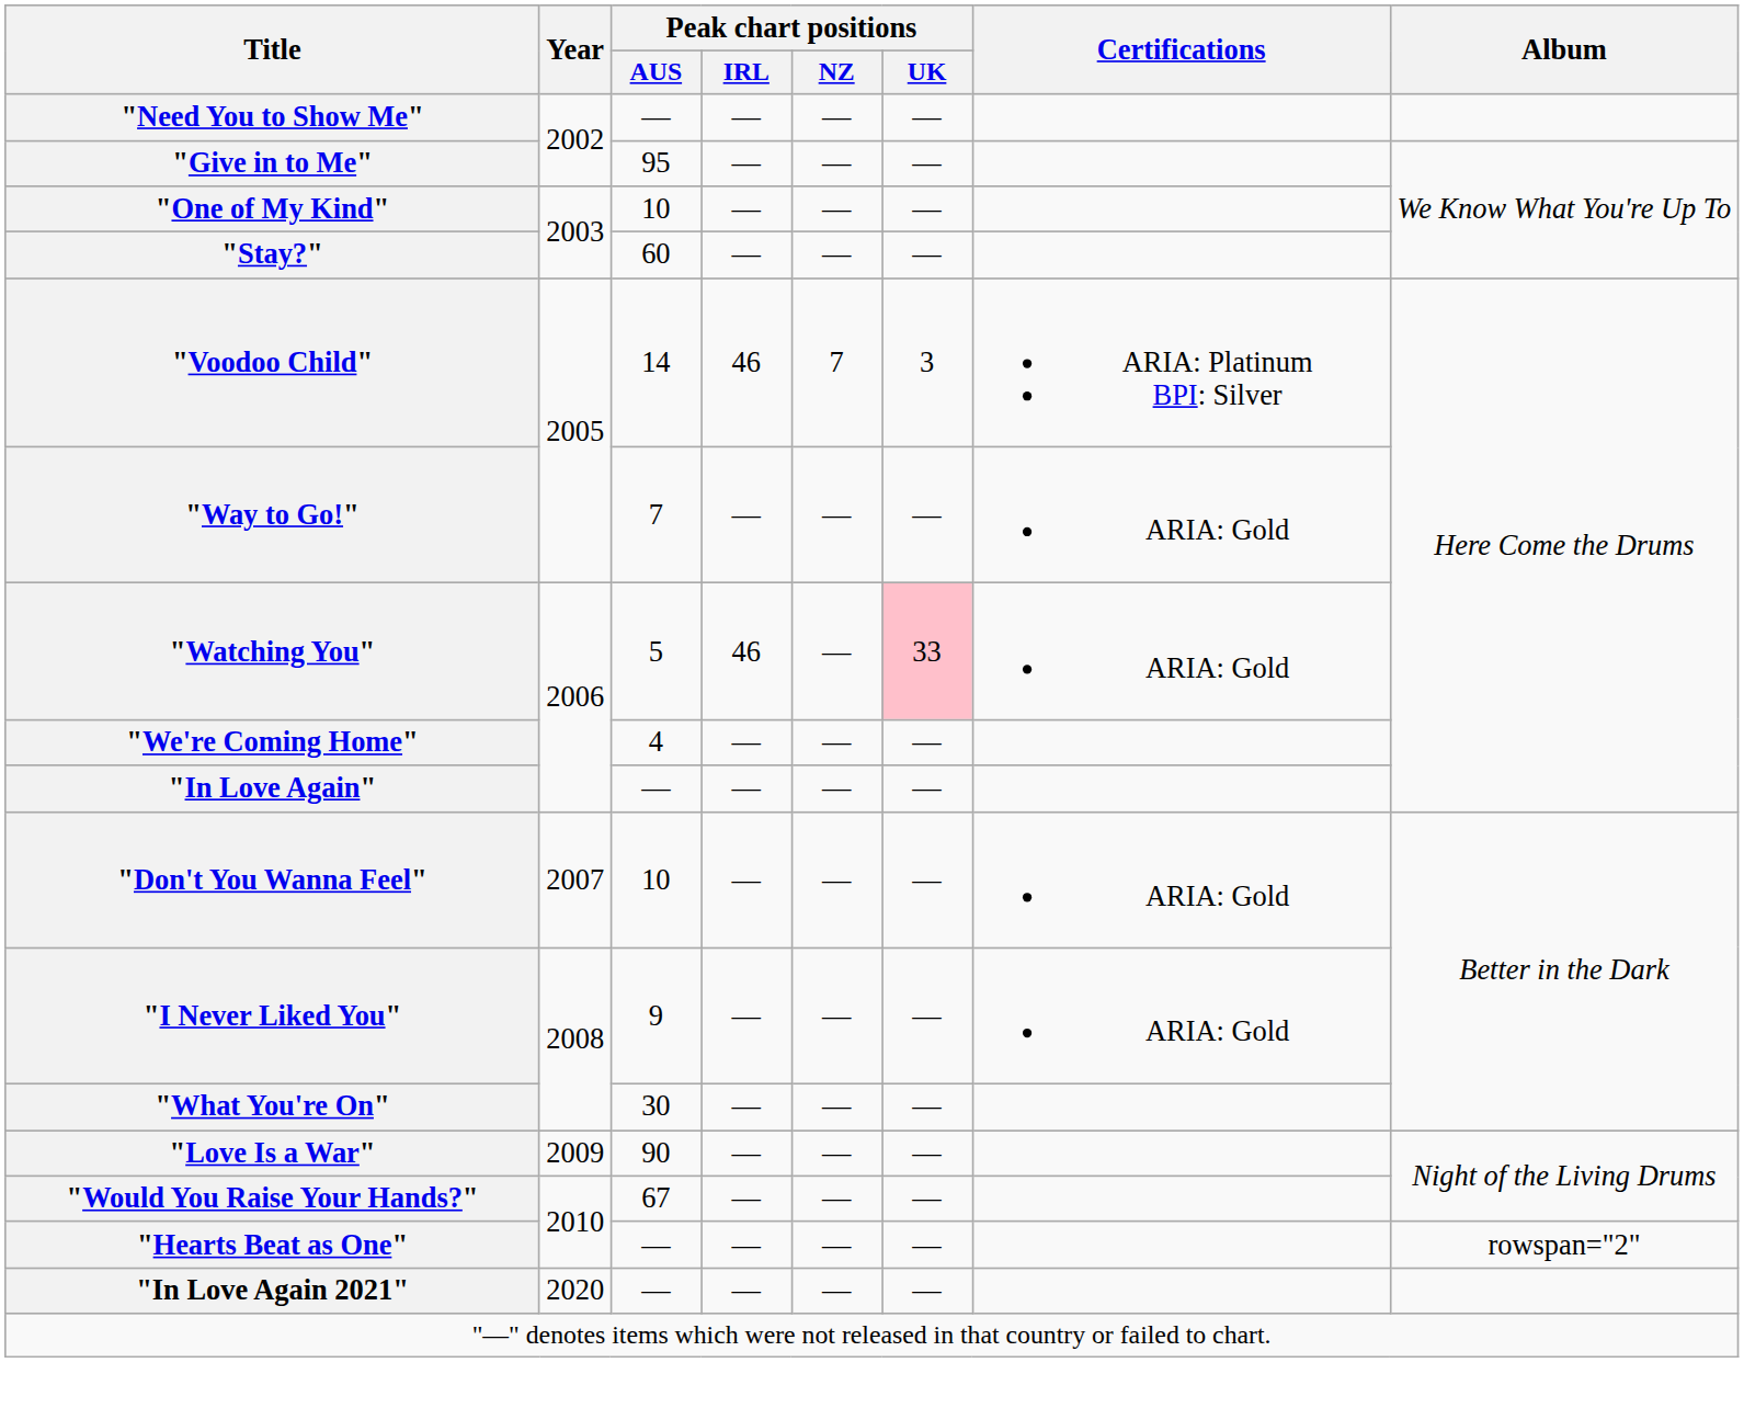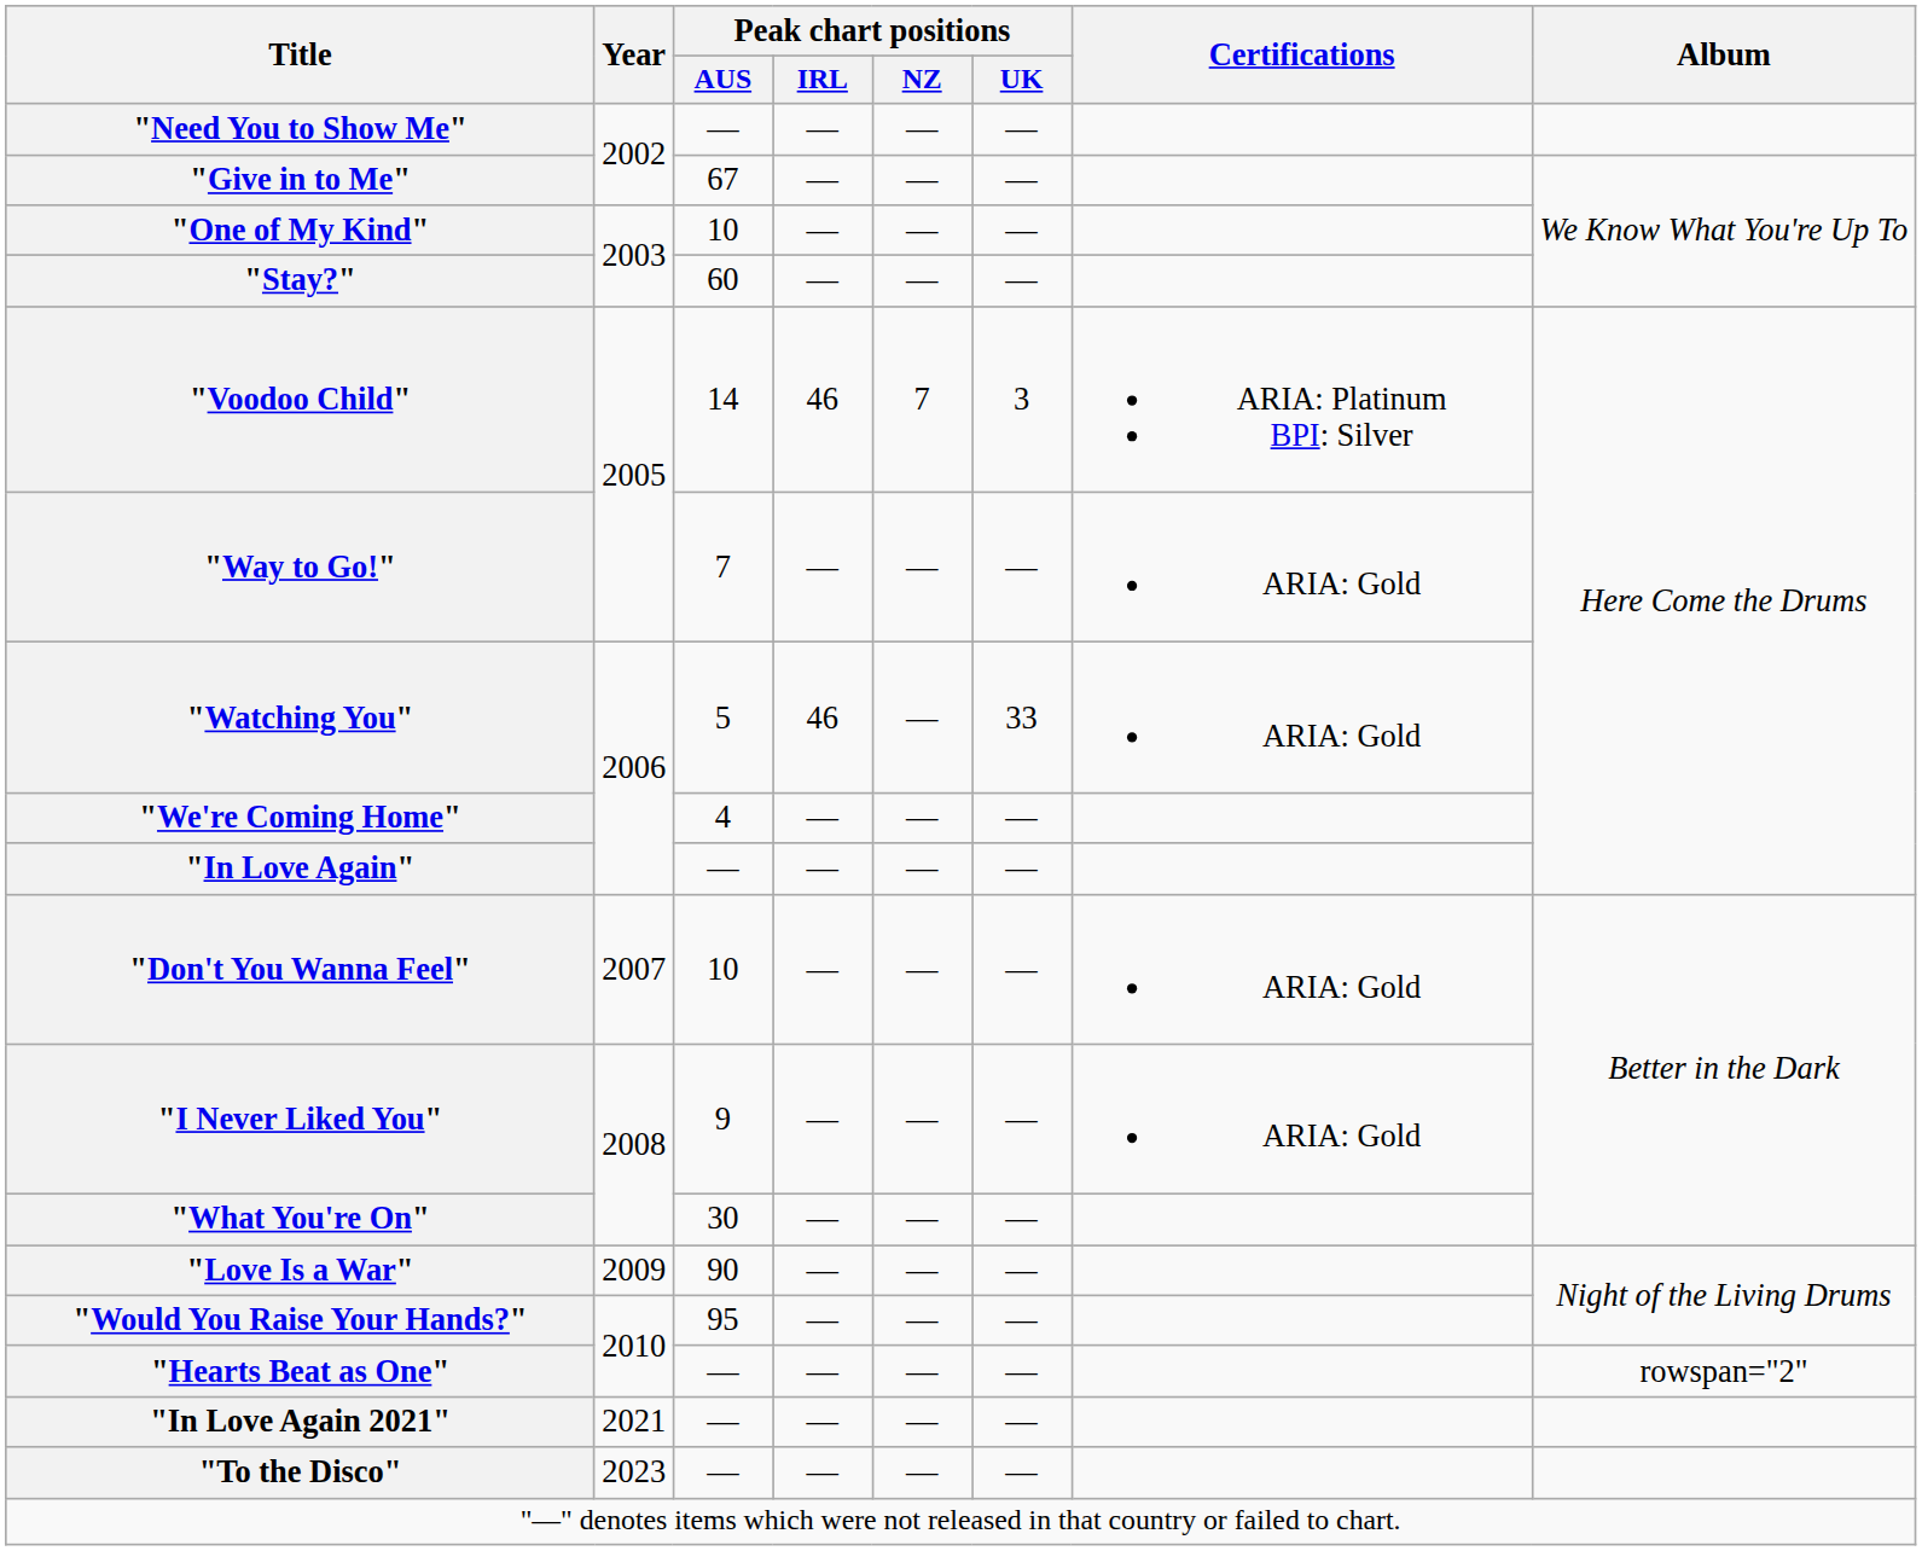"Give in to Me" | Peak chart positions / AUS: 95 -> 67
"Watching You" | Peak chart positions / UK: pink background -> no background
"Would You Raise Your Hands?" | Peak chart positions / AUS: 67 -> 95
"In Love Again 2021" | Year: 2020 -> 2021
+ row: "To the Disco" | 2023 | — | — | — | —
